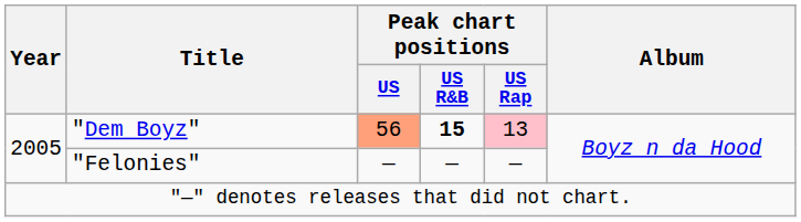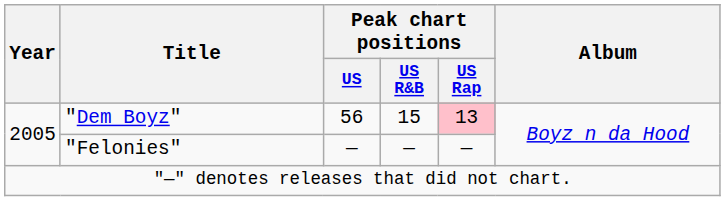"Dem Boyz" | Peak chart positions / US: lightsalmon background -> no background
"Dem Boyz" | Peak chart positions / US R&B: bold -> normal
